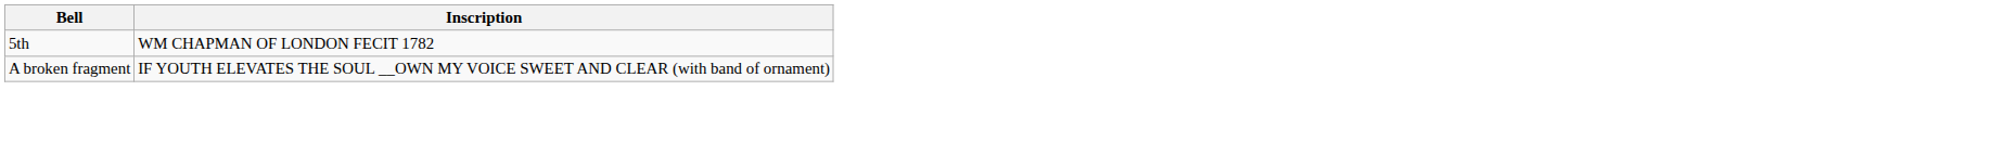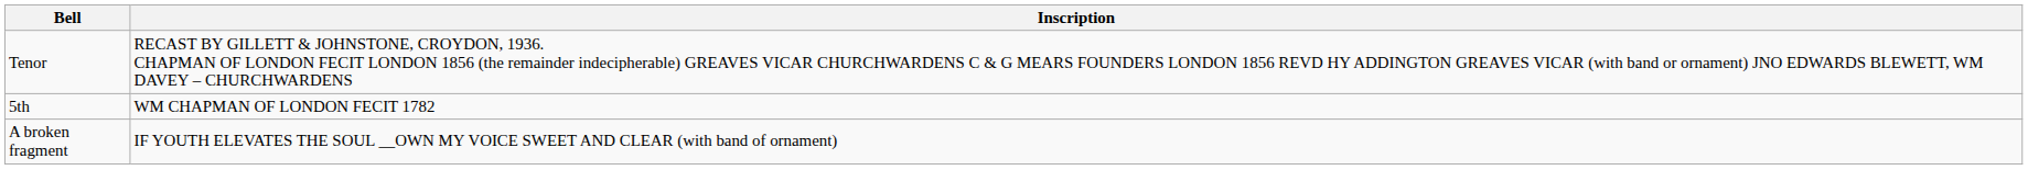+ row: Tenor | RECAST BY GILLETT & JOHNSTONE, CROYDON, 1936. CHAPMAN OF LONDON FECIT LONDON 1856 (the remainder indecipherable) GREAVES VICAR CHURCHWARDENS C & G MEARS FOUNDERS LONDON 1856 REVD HY ADDINGTON GREAVES VICAR (with band or ornament) JNO EDWARDS BLEWETT, WM DAVEY – CHURCHWARDENS
